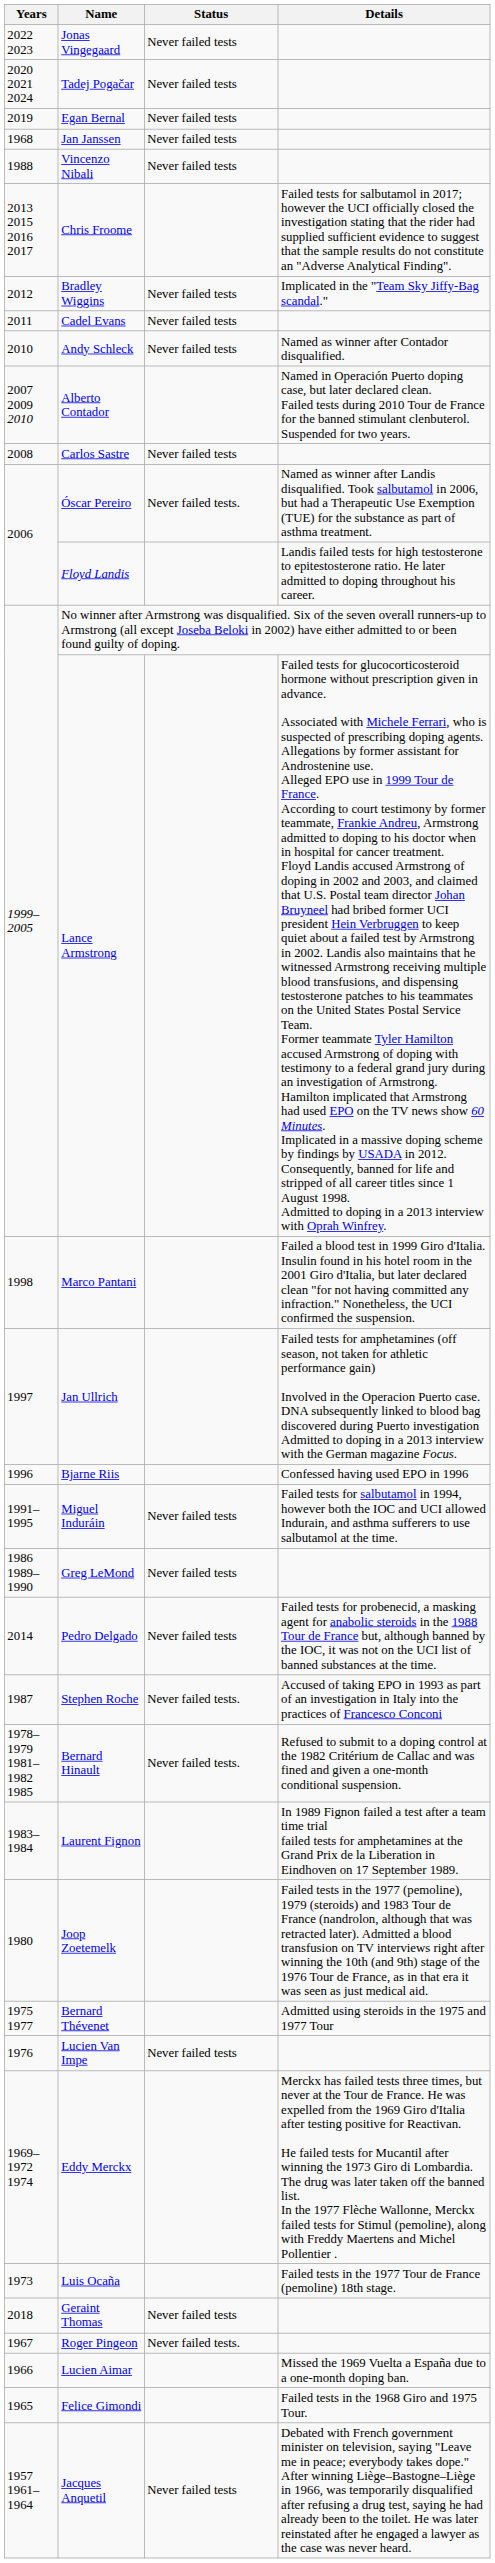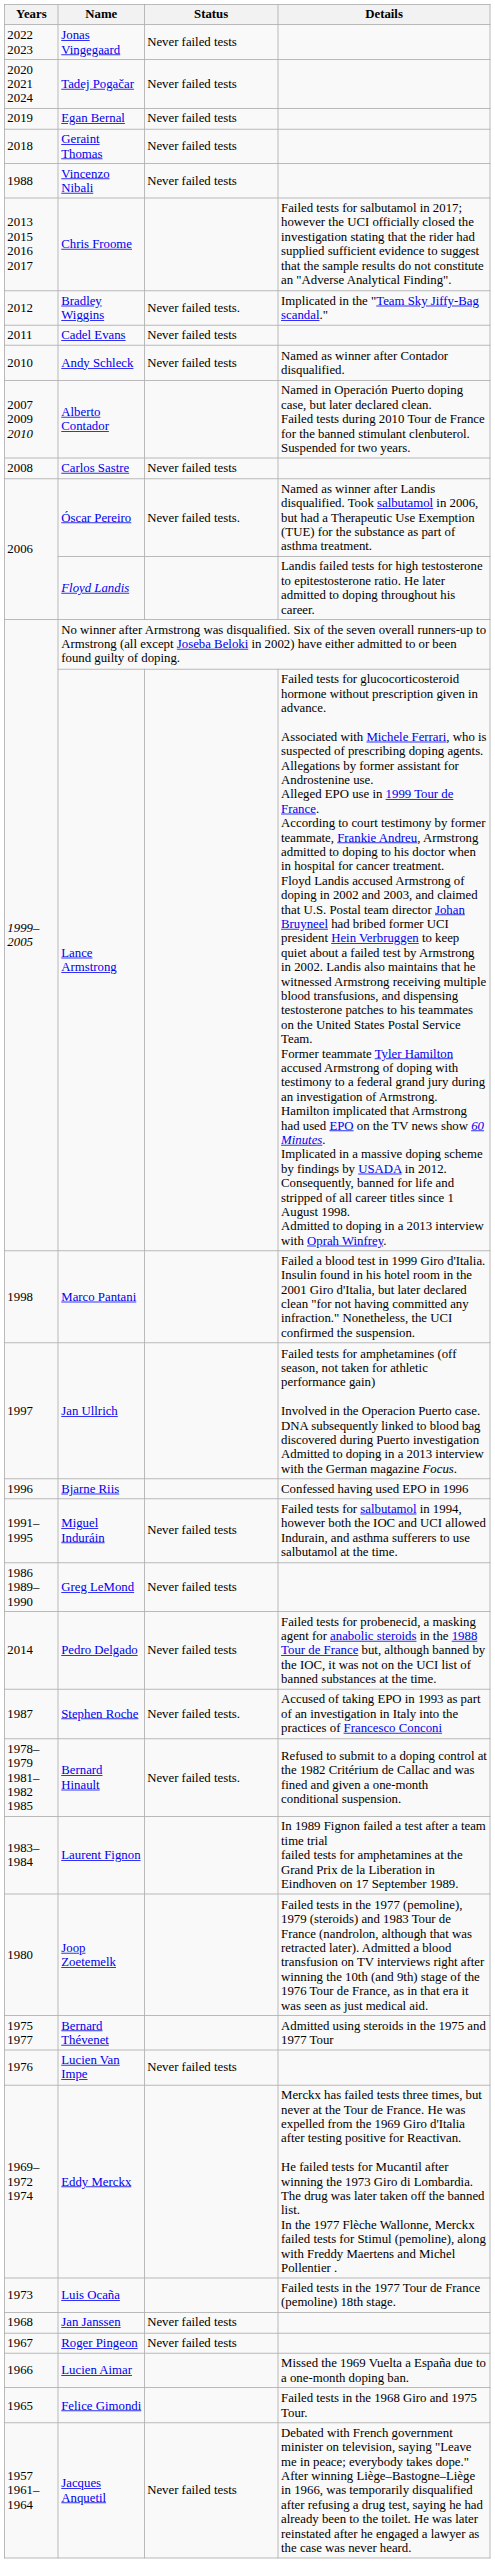rows swapped: Geraint Thomas <-> Jan Janssen
Bradley Wiggins | Status: Never failed tests -> Never failed tests.
Roger Pingeon | Status: Never failed tests. -> Never failed tests
